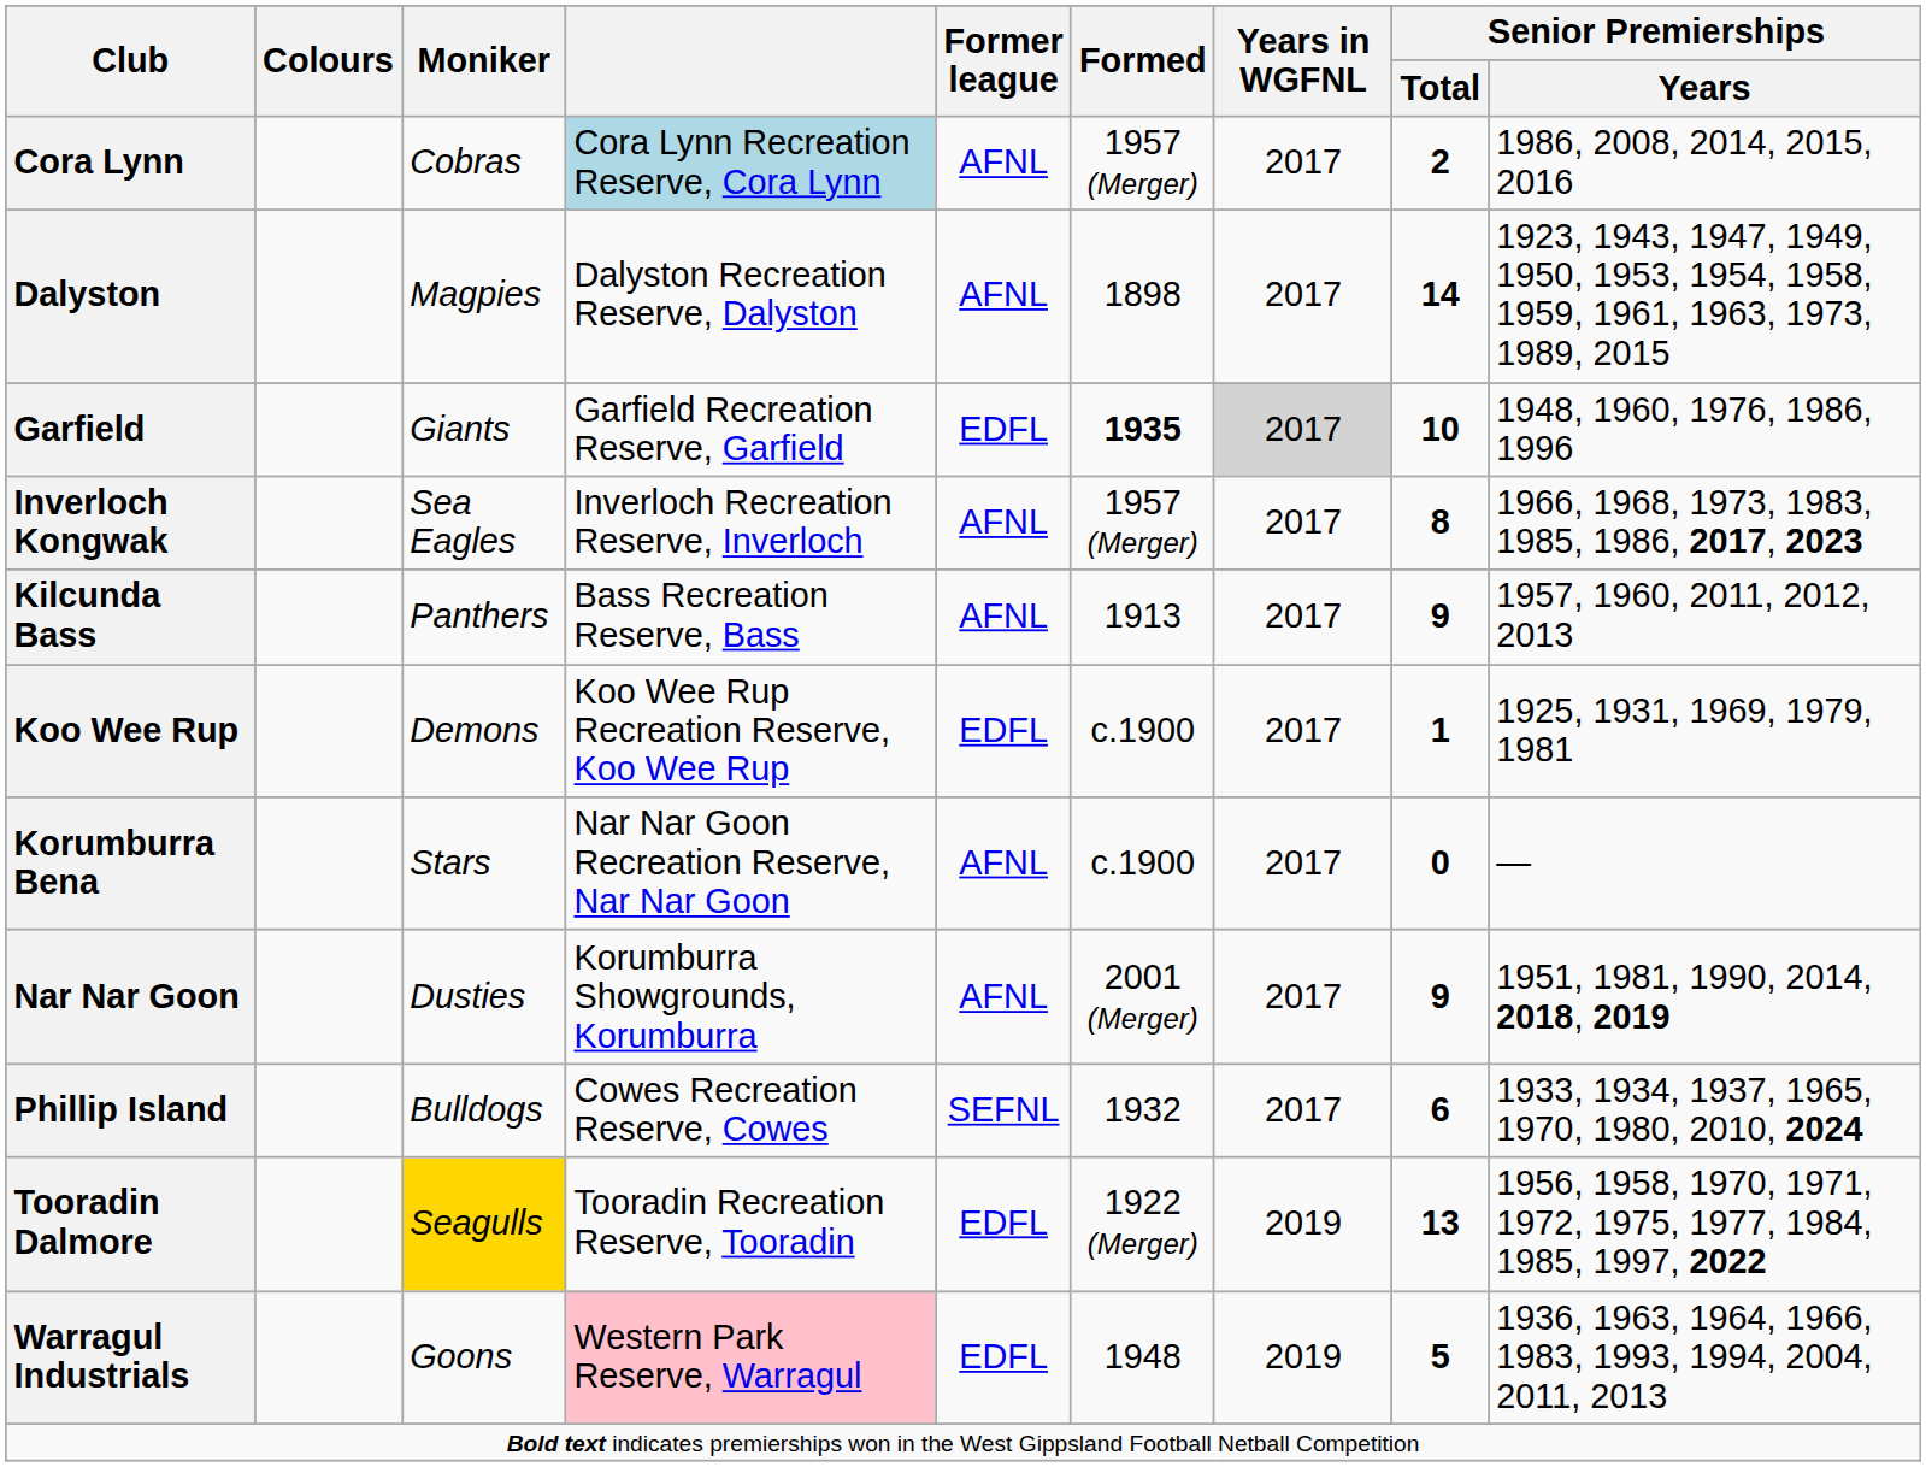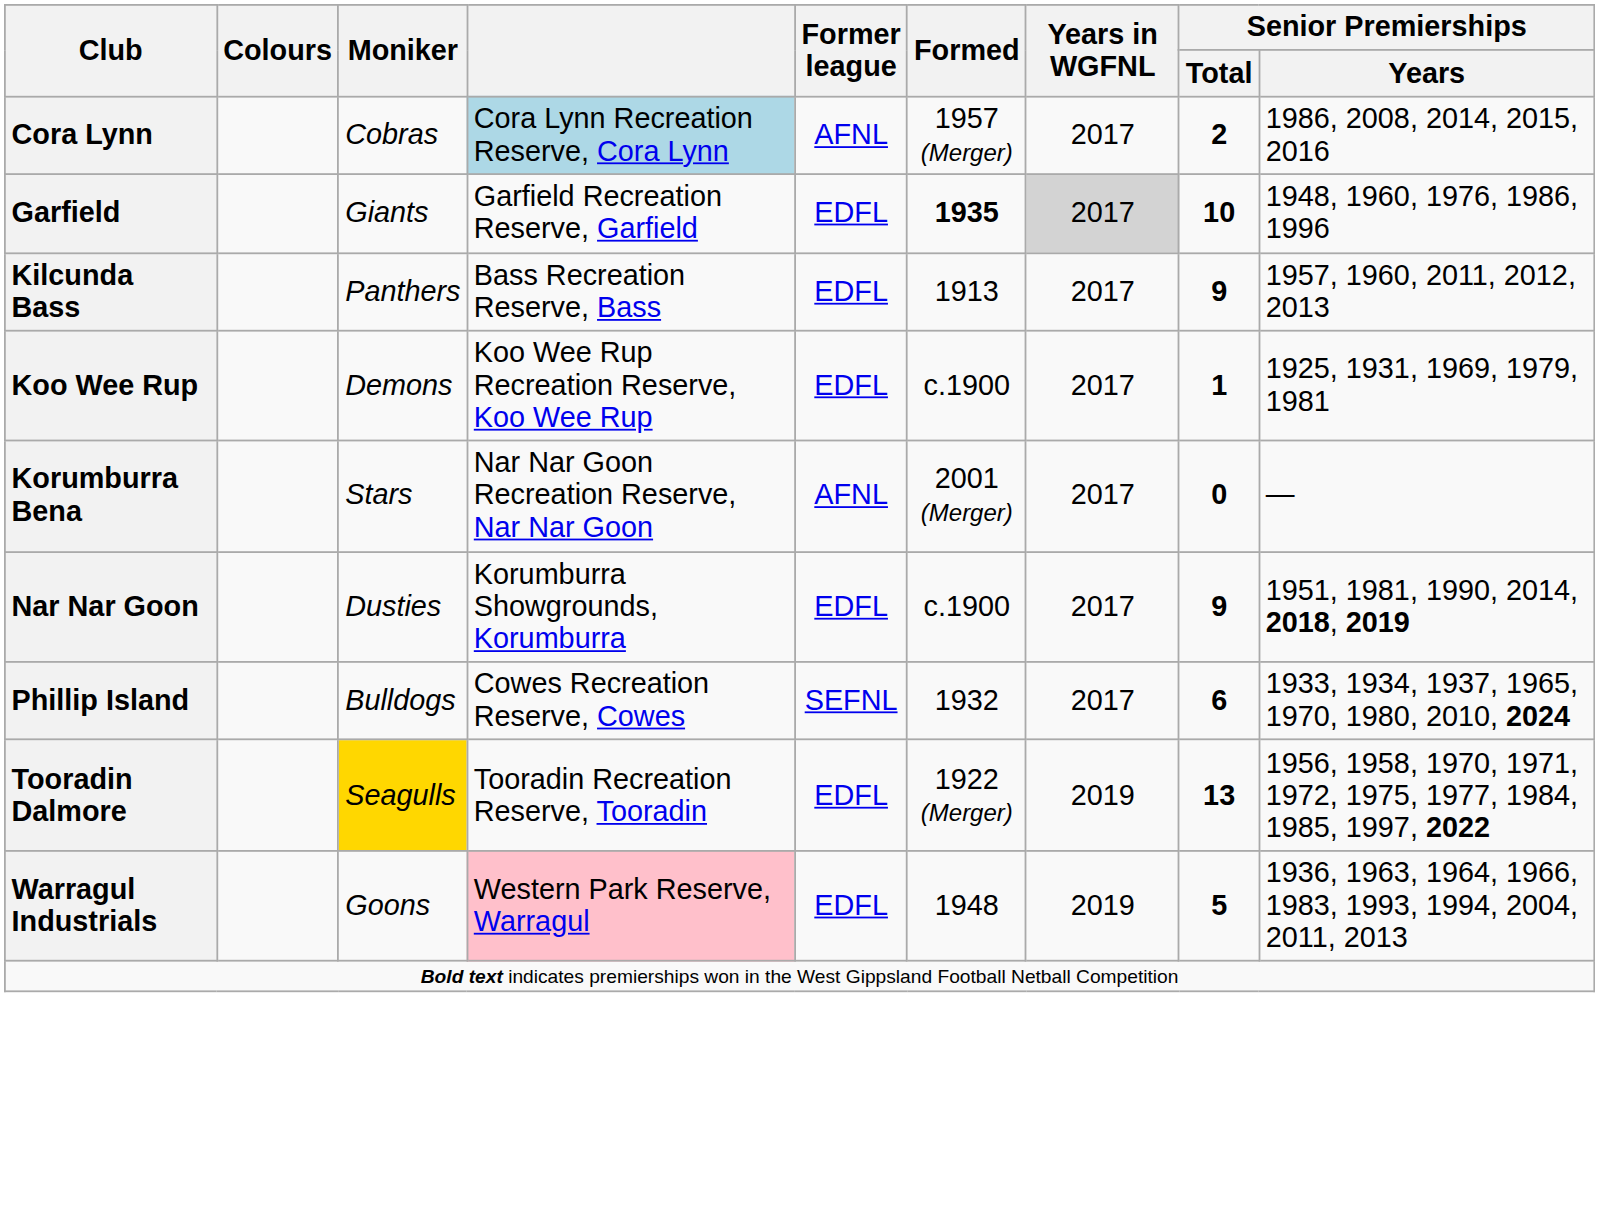- row: Dalyston | Magpies | Dalyston Recreation Reserve, Dalyston | AFNL | 1898 | 2017 | 14 | 1923, 1943, 1947, 1949, 1950, 1953, 1954, 1958, 1959, 1961, 1963, 1973, 1989, 2015
- row: Inverloch Kongwak | Sea Eagles | Inverloch Recreation Reserve, Inverloch | AFNL | 1957 (Merger) | 2017 | 8 | 1966, 1968, 1973, 1983, 1985, 1986, 2017, 2023
Kilcunda Bass | Former league: AFNL -> EDFL
Korumburra Bena | Formed: c.1900 -> 2001 (Merger)
Nar Nar Goon | Former league: AFNL -> EDFL
Nar Nar Goon | Formed: 2001 (Merger) -> c.1900
